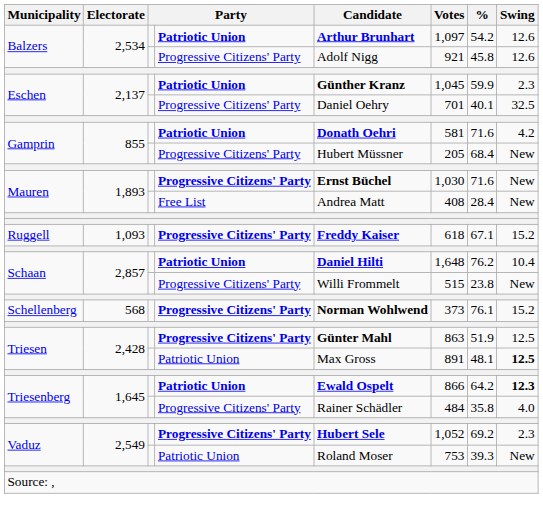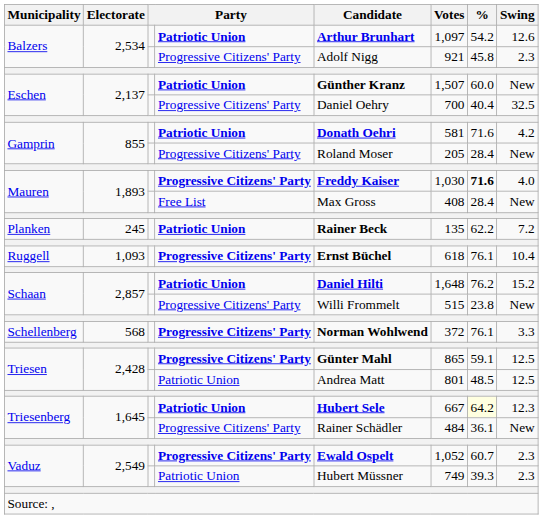Balzers / Progressive Citizens' Party | Swing: 12.6 -> 2.3
Eschen / Patriotic Union | Votes: 1,045 -> 1,507
Eschen / Patriotic Union | %: 59.9 -> 60.0
Eschen / Patriotic Union | Swing: 2.3 -> New
Eschen / Progressive Citizens' Party | Votes: 701 -> 700
Eschen / Progressive Citizens' Party | %: 40.1 -> 40.4
Gamprin / Progressive Citizens' Party | Candidate: Hubert Müssner -> Roland Moser
Gamprin / Progressive Citizens' Party | %: 68.4 -> 28.4
Mauren / Progressive Citizens' Party | Candidate: Ernst Büchel -> Freddy Kaiser
Mauren / Progressive Citizens' Party | %: normal -> bold
Mauren / Progressive Citizens' Party | Swing: New -> 4.0
Mauren / Free List | Candidate: Andrea Matt -> Max Gross
+ row: Planken | 245 | Patriotic Union | Rainer Beck | 135 | 62.2 | 7.2
Ruggell | Candidate: Freddy Kaiser -> Ernst Büchel
Ruggell | %: 67.1 -> 76.1
Ruggell | Swing: 15.2 -> 10.4
Schaan / Patriotic Union | Swing: 10.4 -> 15.2
Schellenberg | Votes: 373 -> 372
Schellenberg | Swing: 15.2 -> 3.3
Triesen / Progressive Citizens' Party | Votes: 863 -> 865
Triesen / Progressive Citizens' Party | %: 51.9 -> 59.1
Triesen / Patriotic Union | Candidate: Max Gross -> Andrea Matt
Triesen / Patriotic Union | Votes: 891 -> 801
Triesen / Patriotic Union | %: 48.1 -> 48.5
Triesen / Patriotic Union | Swing: bold -> normal
Triesenberg / Patriotic Union | Candidate: Ewald Ospelt -> Hubert Sele
Triesenberg / Patriotic Union | Votes: 866 -> 667
Triesenberg / Patriotic Union | %: no background -> lightyellow background
Triesenberg / Patriotic Union | Swing: bold -> normal
Triesenberg / Progressive Citizens' Party | %: 35.8 -> 36.1
Triesenberg / Progressive Citizens' Party | Swing: 4.0 -> New
Vaduz / Progressive Citizens' Party | Candidate: Hubert Sele -> Ewald Ospelt
Vaduz / Progressive Citizens' Party | %: 69.2 -> 60.7
Vaduz / Patriotic Union | Candidate: Roland Moser -> Hubert Müssner
Vaduz / Patriotic Union | Votes: 753 -> 749
Vaduz / Patriotic Union | Swing: New -> 2.3
